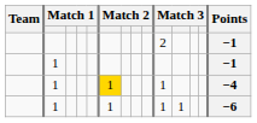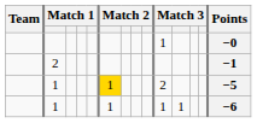row 3 | column 10: 2 -> 1
row 3 | Points: −1 -> −0
row 4 | column 2: 1 -> 2
row 5 | column 10: 1 -> 2
row 5 | Points: −4 -> −5
